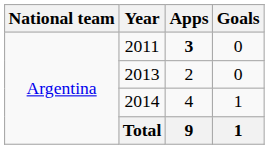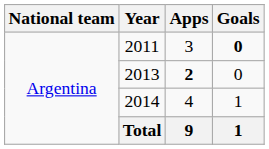2011 | Apps: bold -> normal
2011 | Goals: normal -> bold
2013 | Apps: normal -> bold
